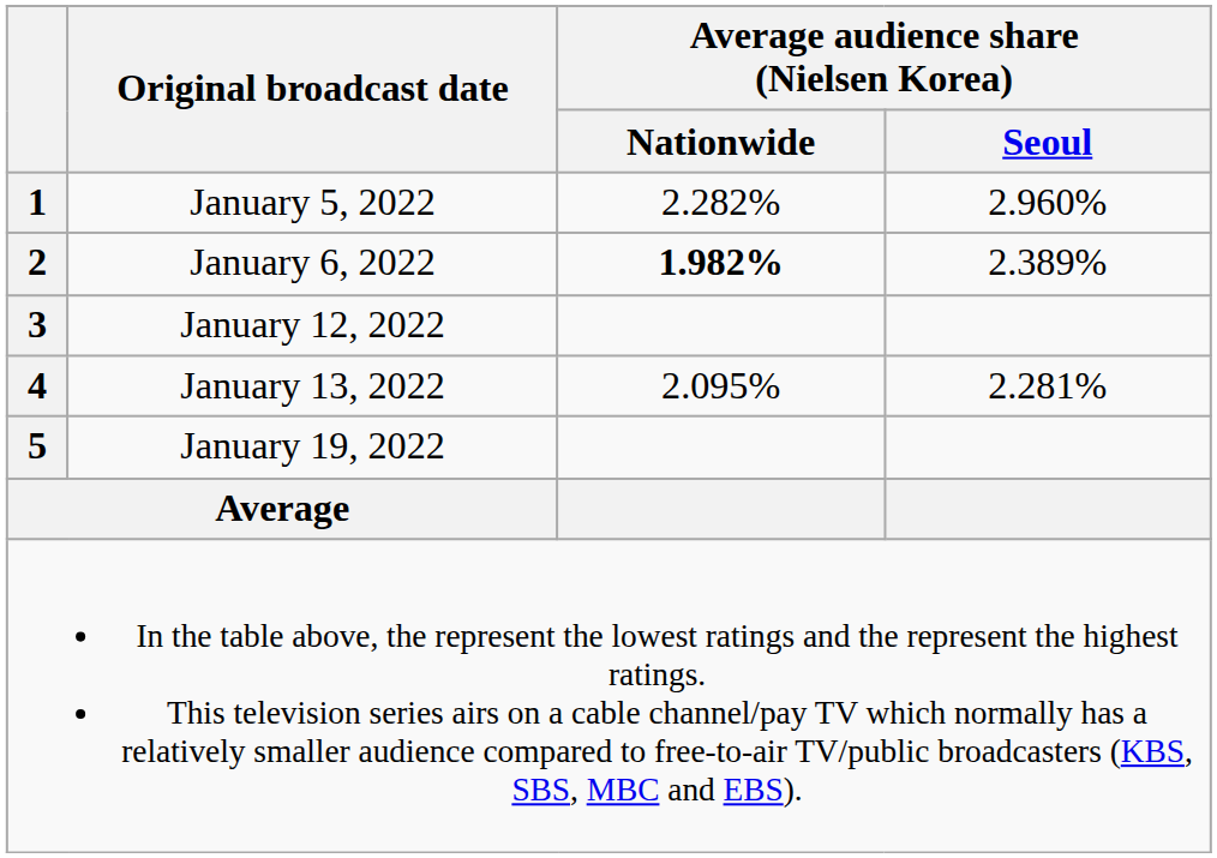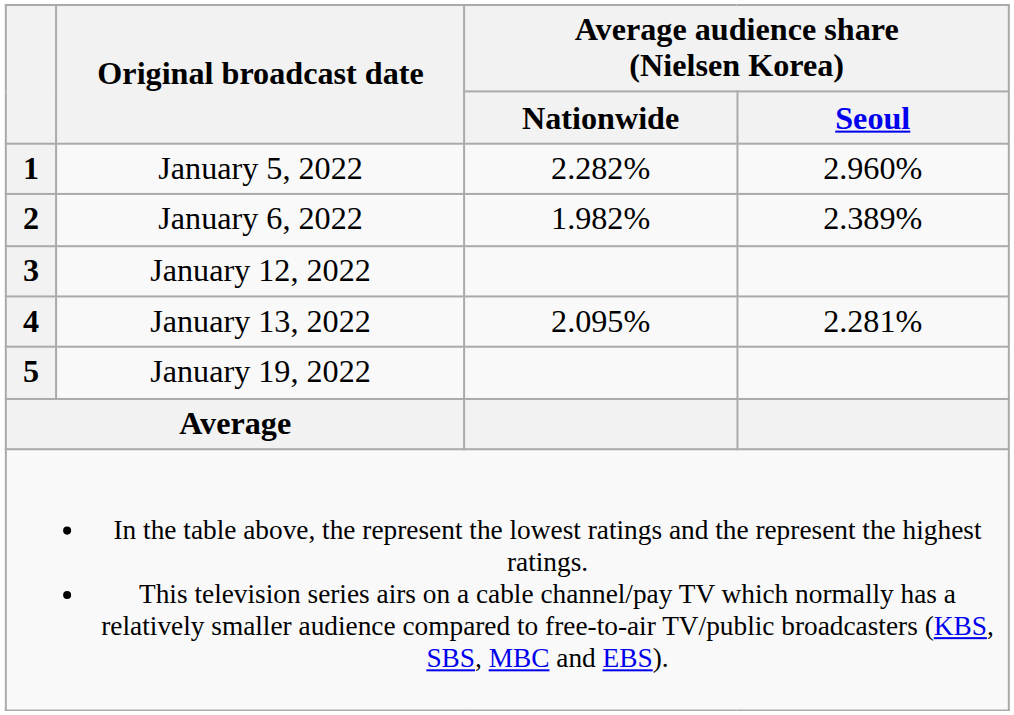January 6, 2022 | Average audience share (Nielsen Korea) / Nationwide: bold -> normal
